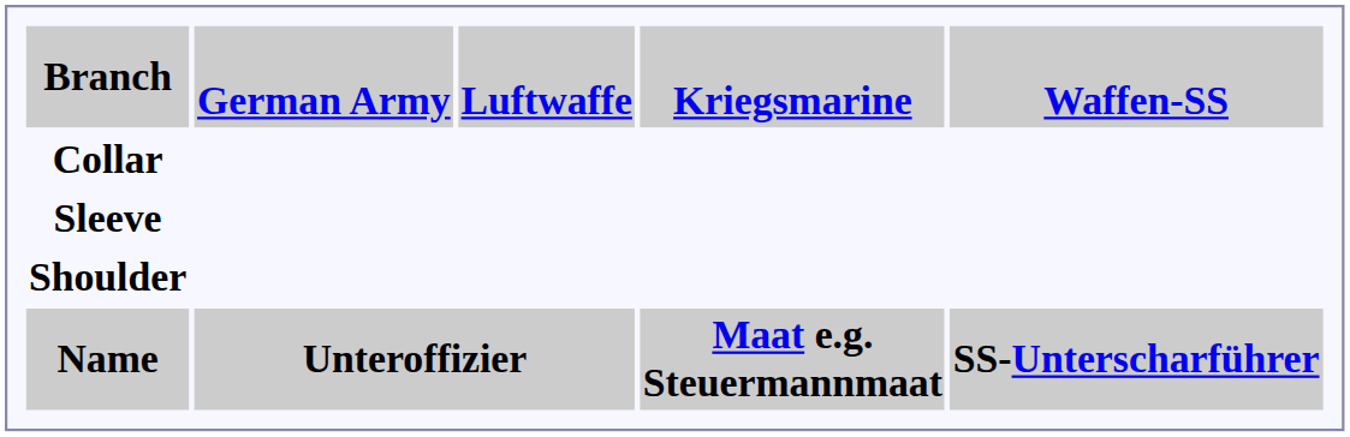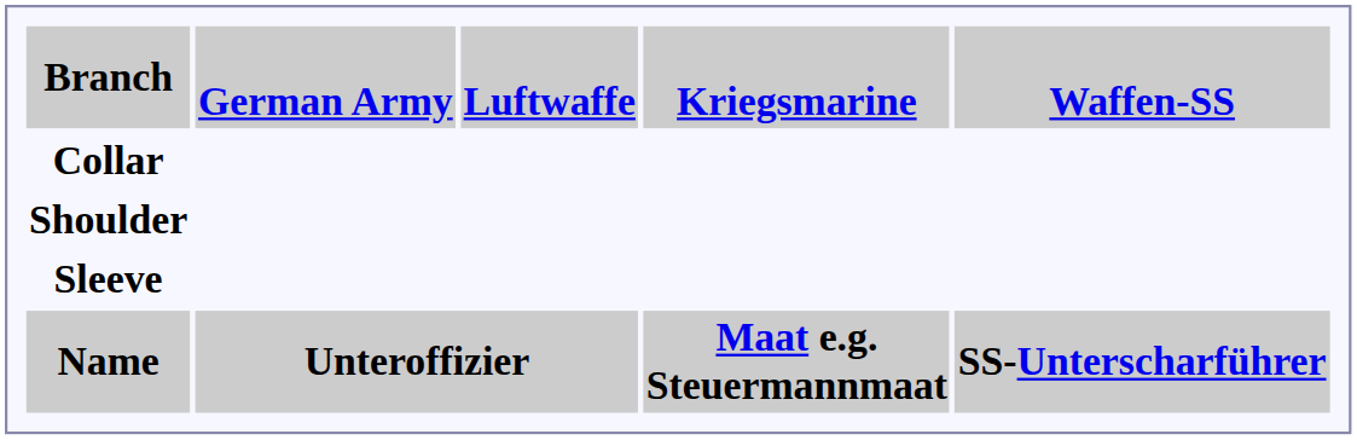rows swapped: Shoulder <-> Sleeve
